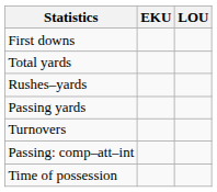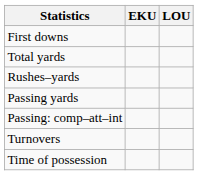rows swapped: Passing: comp–att–int <-> Turnovers
